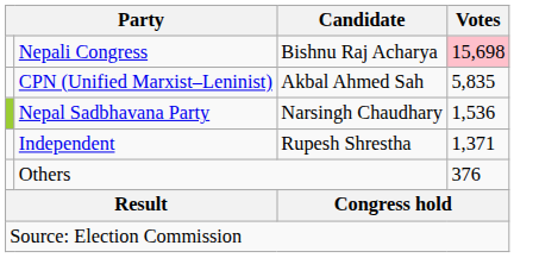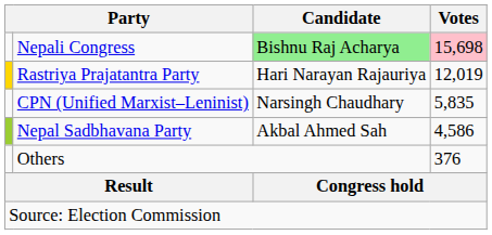Nepali Congress | Candidate: no background -> lightgreen background
+ row: Rastriya Prajatantra Party | Hari Narayan Rajauriya | 12,019
CPN (Unified Marxist–Leninist) | Candidate: Akbal Ahmed Sah -> Narsingh Chaudhary
Nepal Sadbhavana Party | Candidate: Narsingh Chaudhary -> Akbal Ahmed Sah
Nepal Sadbhavana Party | Votes: 1,536 -> 4,586
- row: Independent | Rupesh Shrestha | 1,371
